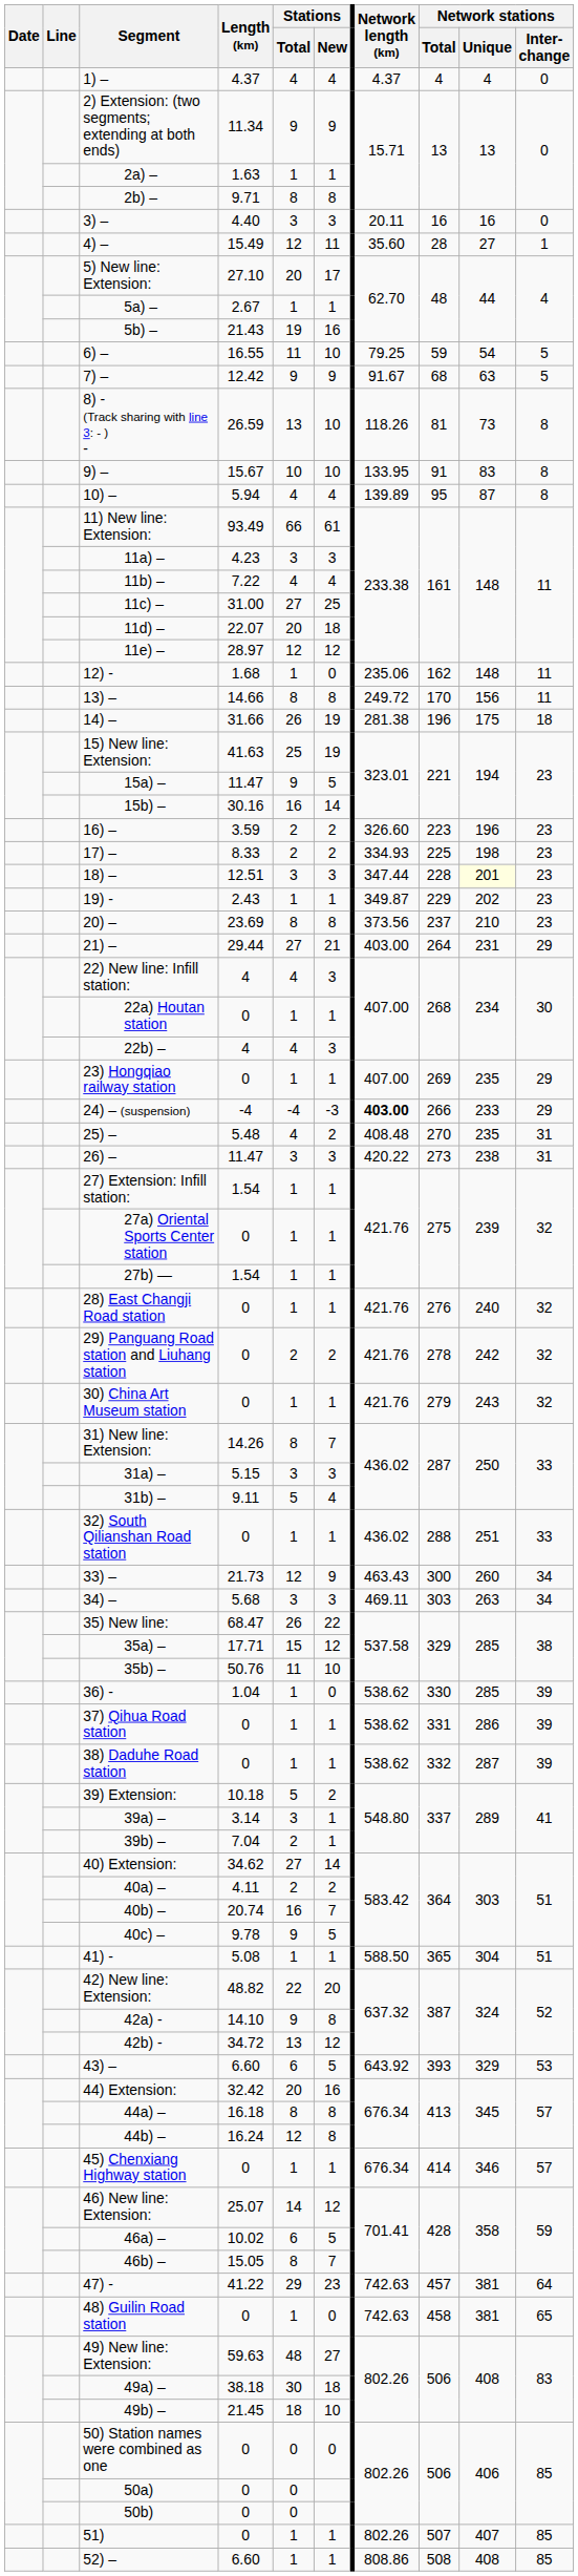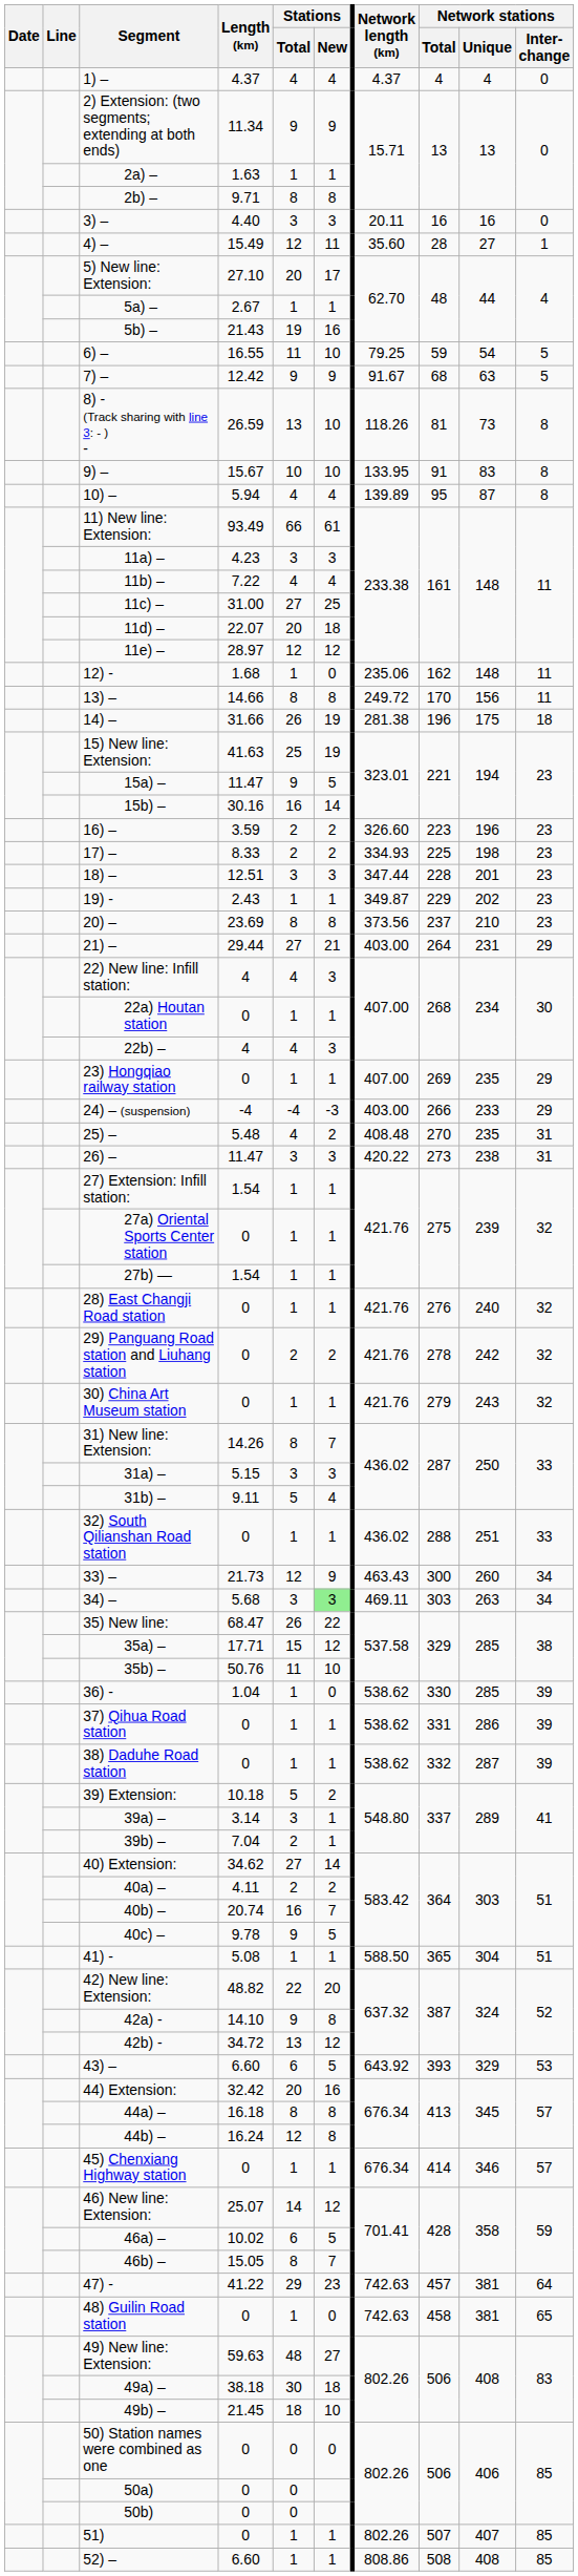18) – | Network stations / Unique: lightyellow background -> no background
24) – (suspension) | Network length (km): bold -> normal
34) – | Stations / New: no background -> lightgreen background
